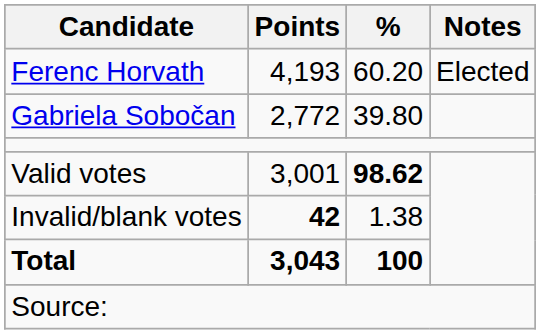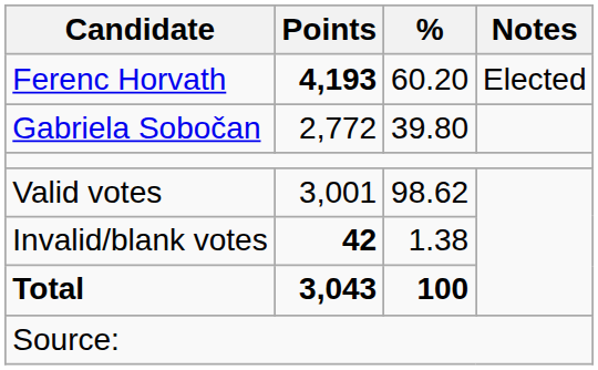Ferenc Horvath | Points: normal -> bold
Valid votes | %: bold -> normal
